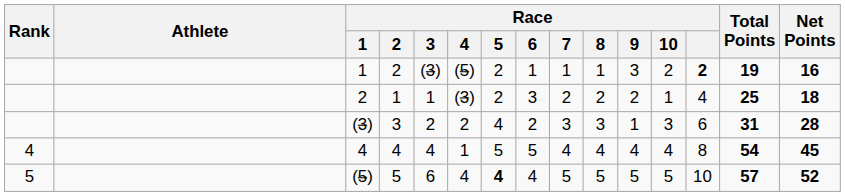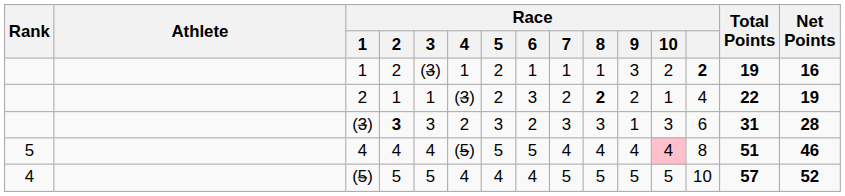row 3 | Race / 4: (5) -> 1
row 4 | Race / 8: normal -> bold
row 4 | Total Points: 25 -> 22
row 4 | Net Points: 18 -> 19
row 5 | Race / 2: normal -> bold
row 5 | Race / 3: 2 -> 3
row 5 | Race / 5: 4 -> 3
row 6 | Rank: 4 -> 5
row 6 | Race / 4: 1 -> (5)
row 6 | Race / 10: no background -> pink background
row 6 | Total Points: 54 -> 51
row 6 | Net Points: 45 -> 46
row 7 | Rank: 5 -> 4
row 7 | Race / 3: 6 -> 5
row 7 | Race / 5: bold -> normal
